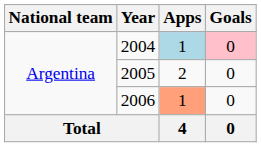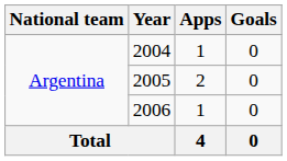2004 | Apps: lightblue background -> no background
2004 | Goals: pink background -> no background
2006 | Apps: lightsalmon background -> no background
